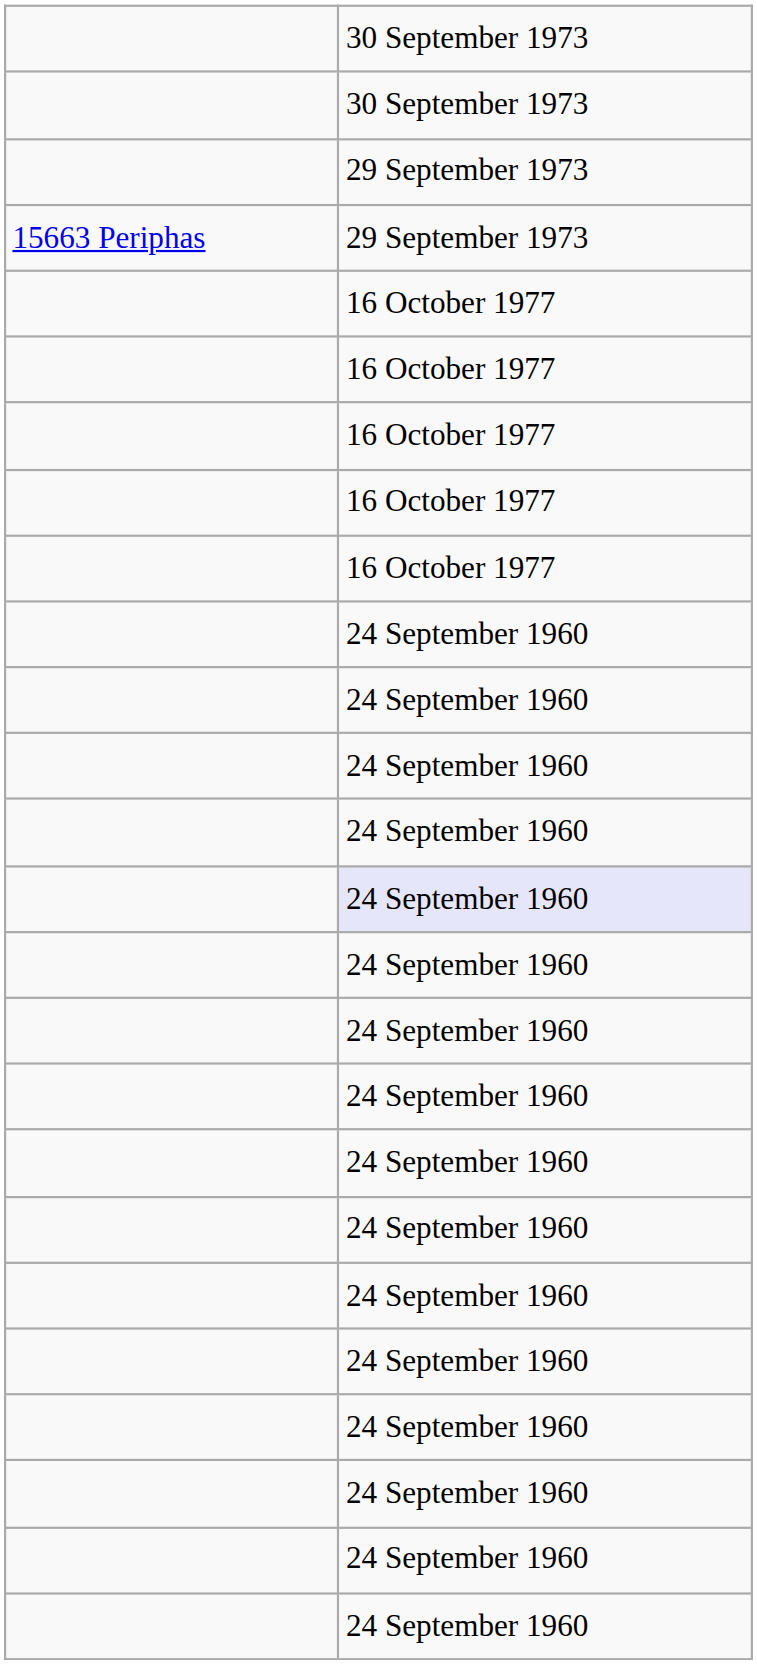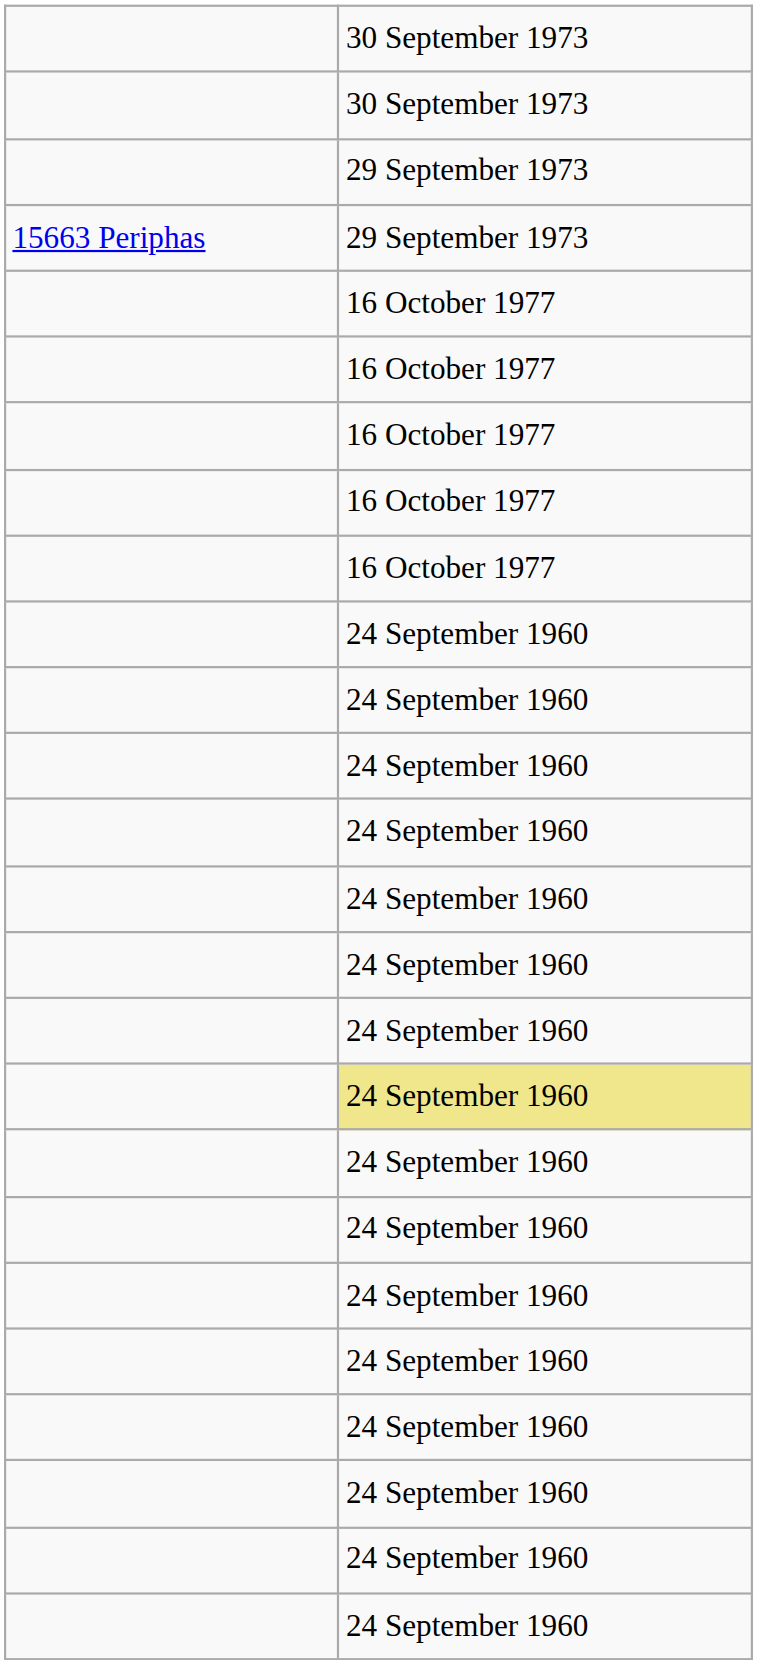row 14 | column 2: lavender background -> no background
row 17 | column 2: no background -> khaki background
